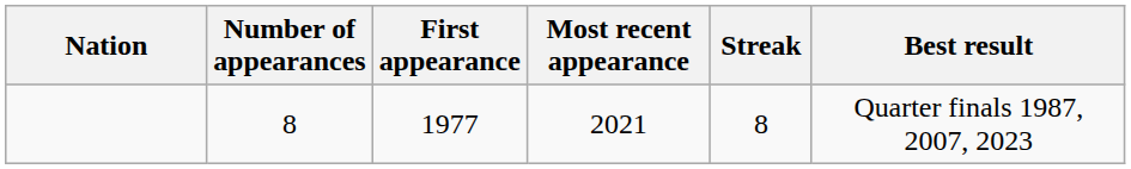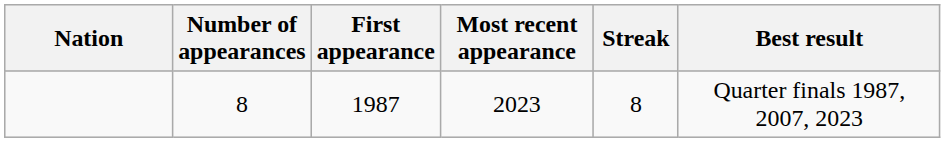row 2 | First appearance: 1977 -> 1987
row 2 | Most recent appearance: 2021 -> 2023
